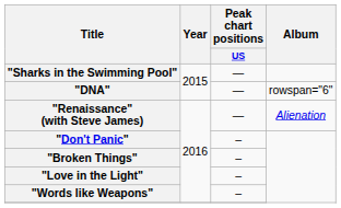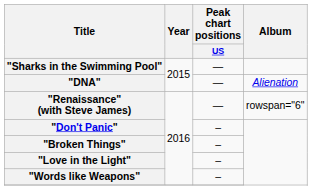"DNA" | Album: rowspan="6" -> Alienation
"Renaissance" (with Steve James) | Album: Alienation -> rowspan="6"
